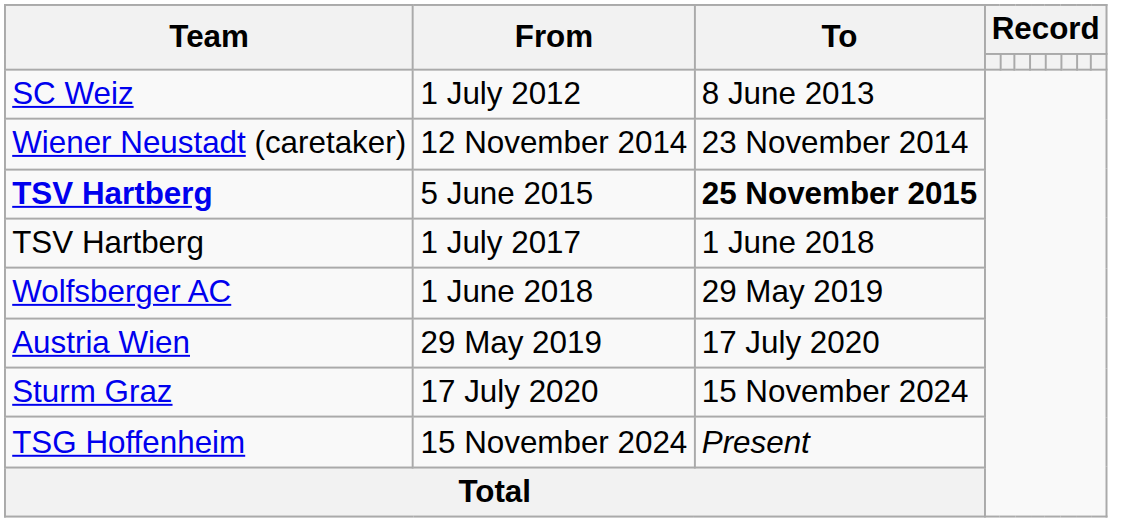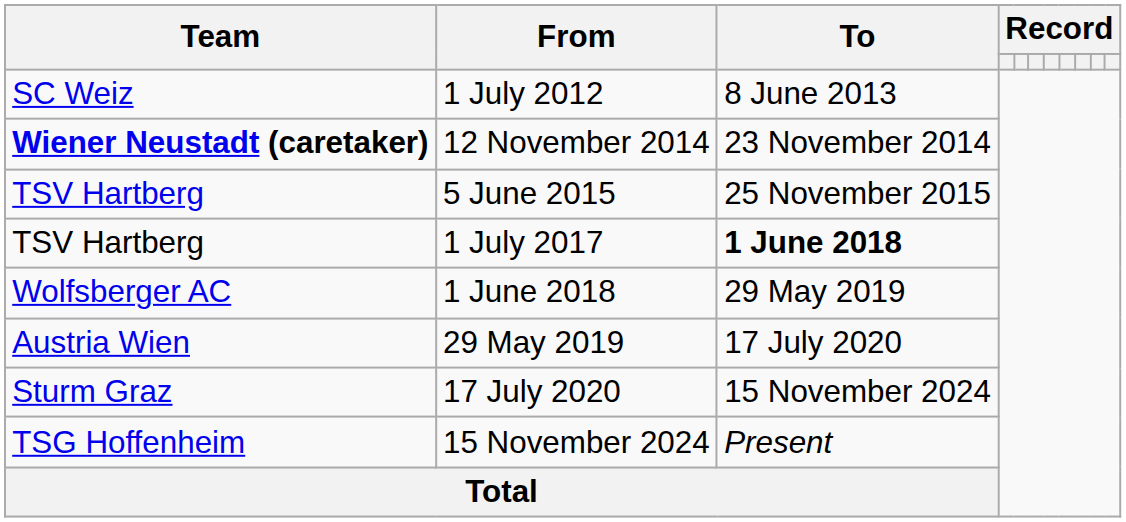12 November 2014 | Team: normal -> bold
5 June 2015 | Team: bold -> normal
5 June 2015 | To: bold -> normal
1 July 2017 | To: normal -> bold
